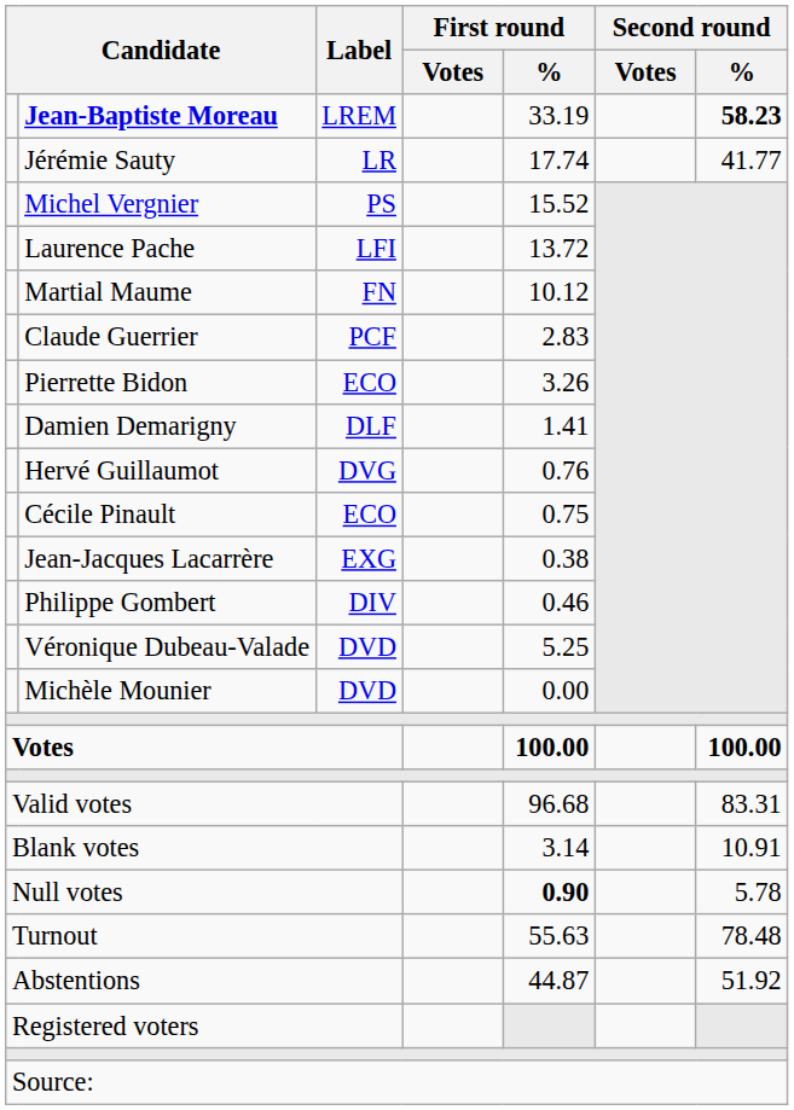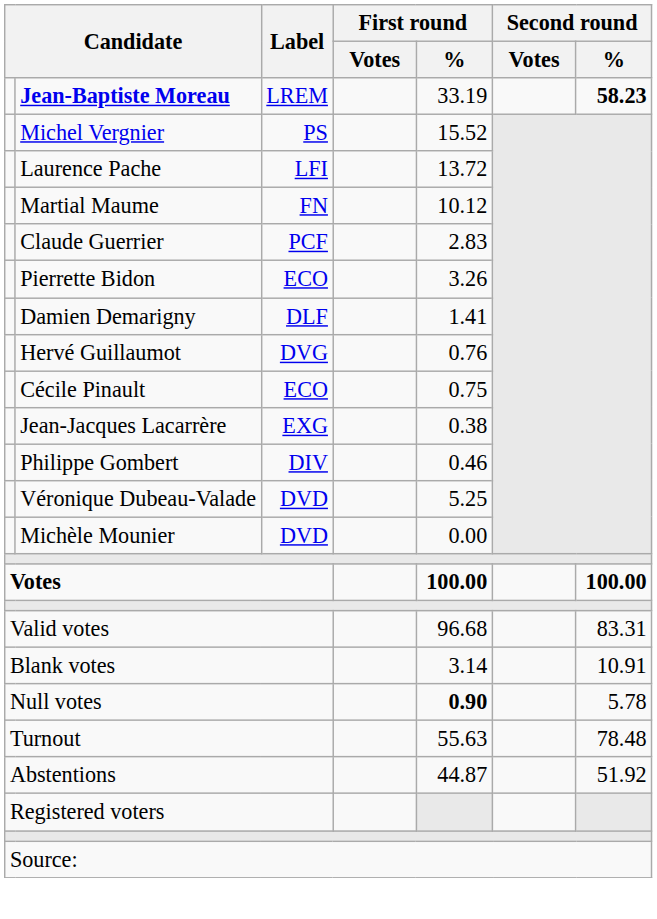- row: Jérémie Sauty | LR | 17.74 | 41.77
